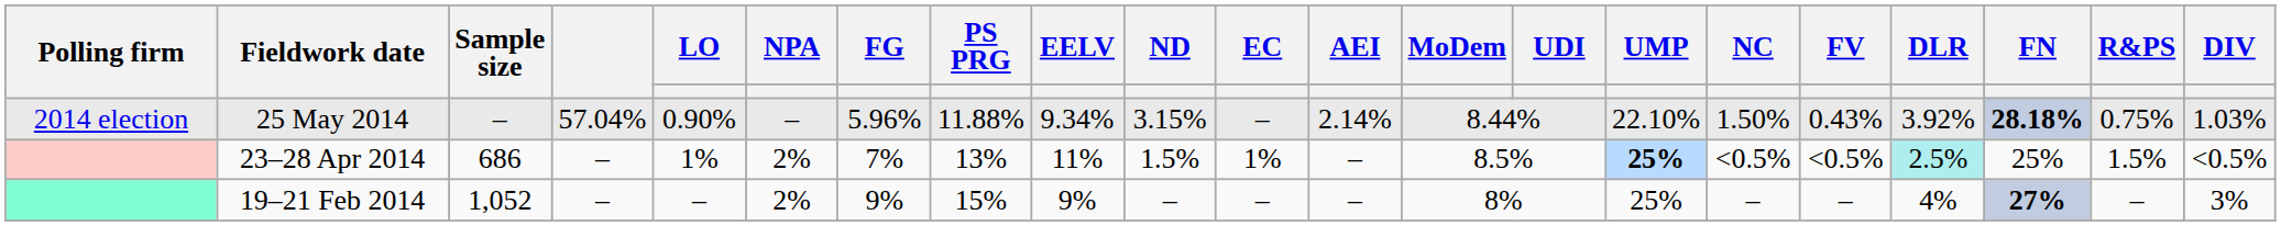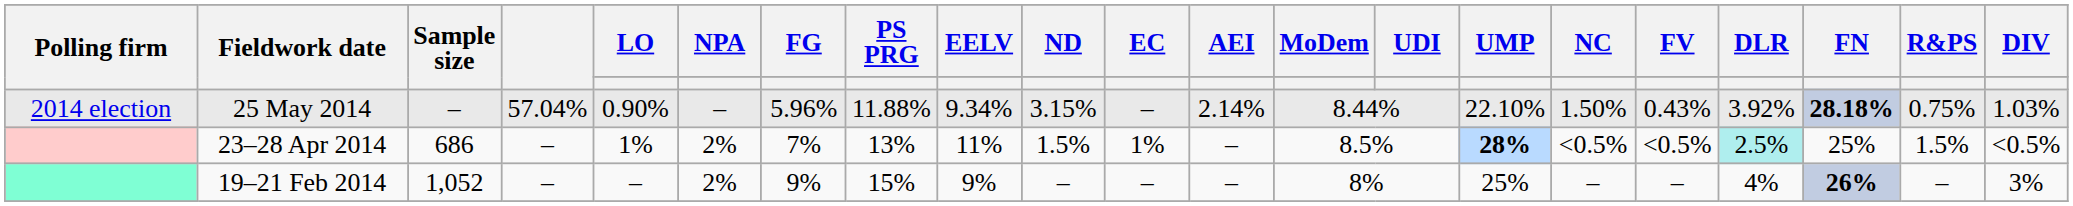23–28 Apr 2014 | UMP: 25% -> 28%
19–21 Feb 2014 | FN: 27% -> 26%
